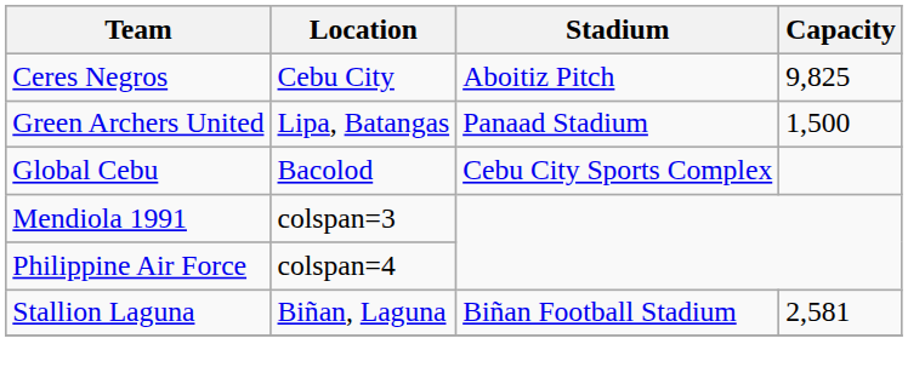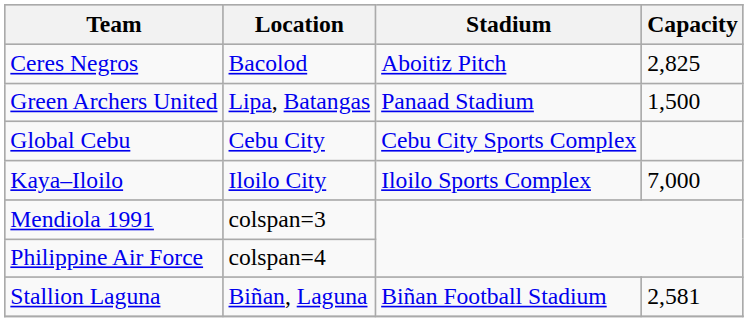Ceres Negros | Location: Cebu City -> Bacolod
Ceres Negros | Capacity: 9,825 -> 2,825
Global Cebu | Location: Bacolod -> Cebu City
+ row: Kaya–Iloilo | Iloilo City | Iloilo Sports Complex | 7,000
